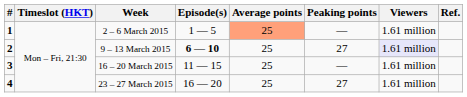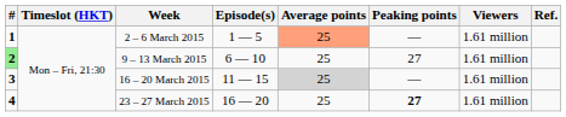9 – 13 March 2015 | #: no background -> lightgreen background
9 – 13 March 2015 | Episode(s): bold -> normal
9 – 13 March 2015 | Viewers: lavender background -> no background
16 – 20 March 2015 | Average points: no background -> lightgrey background
23 – 27 March 2015 | Peaking points: normal -> bold
